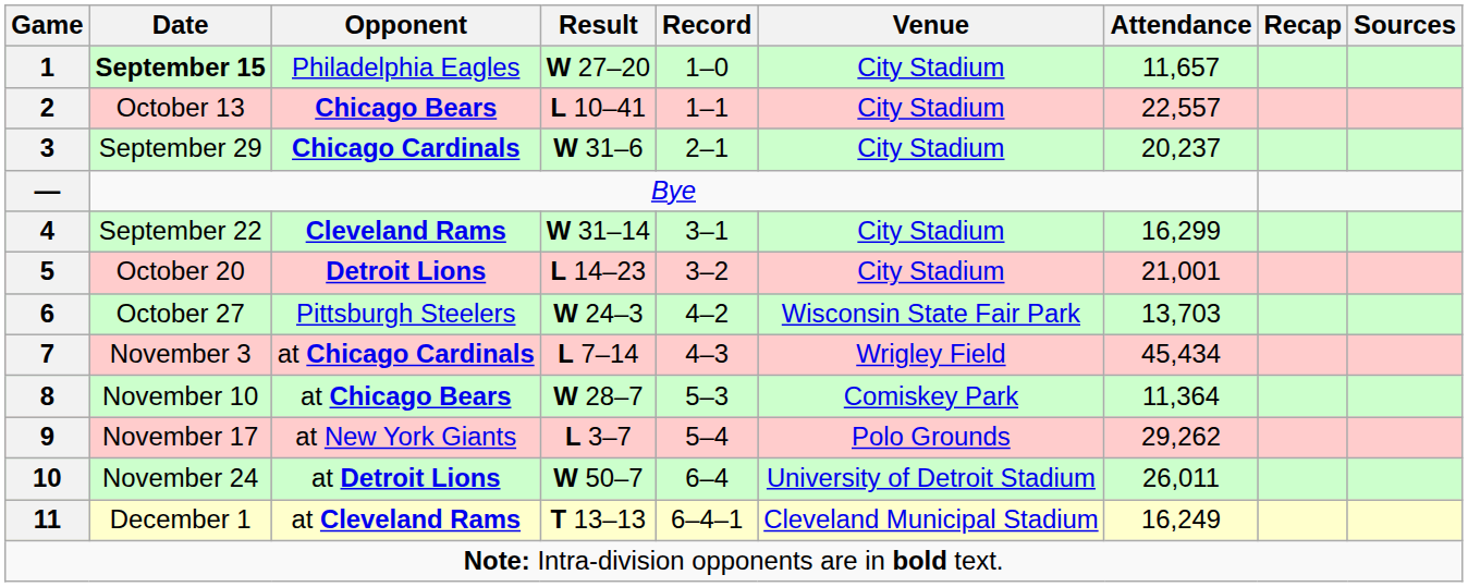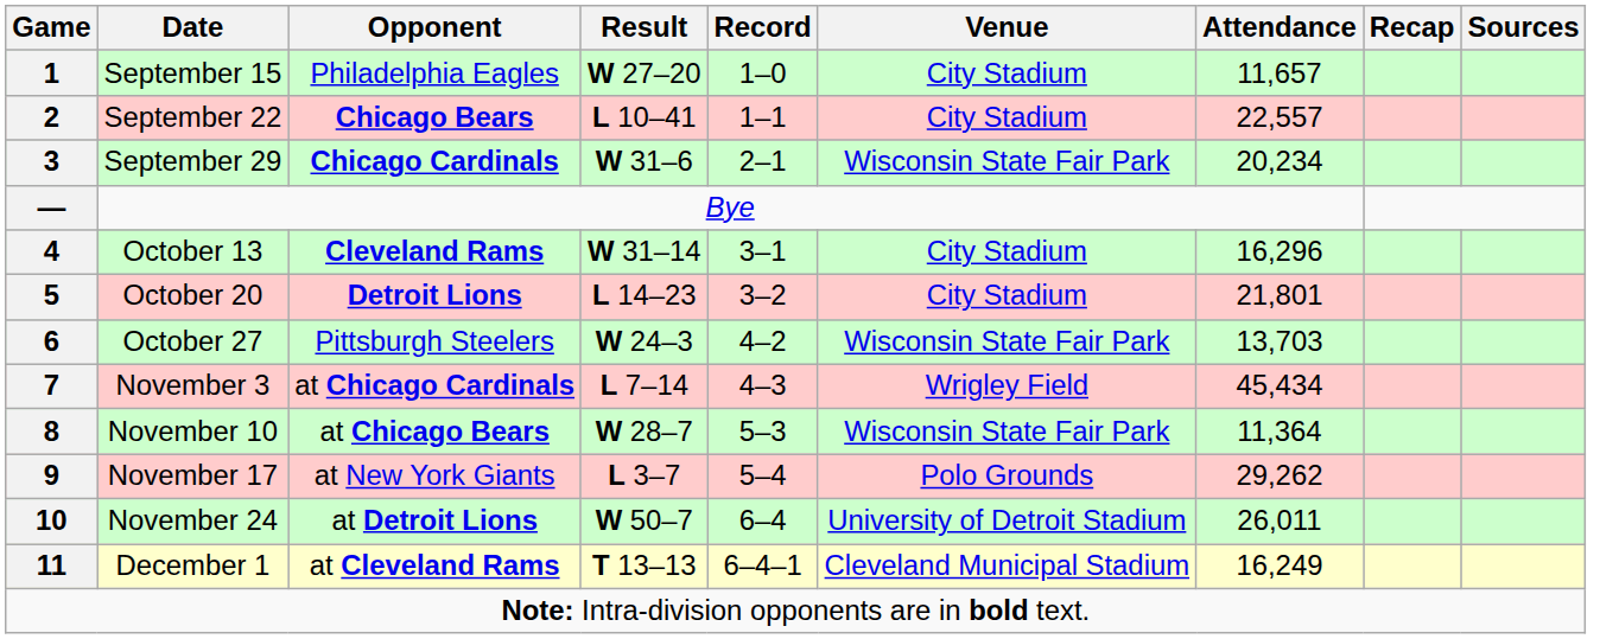1 | Date: bold -> normal
2 | Date: October 13 -> September 22
3 | Venue: City Stadium -> Wisconsin State Fair Park
3 | Attendance: 20,237 -> 20,234
4 | Date: September 22 -> October 13
4 | Attendance: 16,299 -> 16,296
5 | Attendance: 21,001 -> 21,801
8 | Venue: Comiskey Park -> Wisconsin State Fair Park
